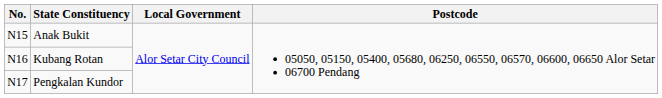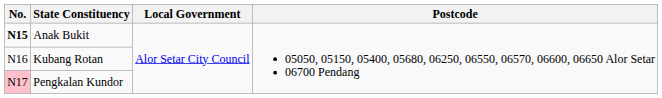Anak Bukit | No.: normal -> bold
Pengkalan Kundor | No.: no background -> pink background
